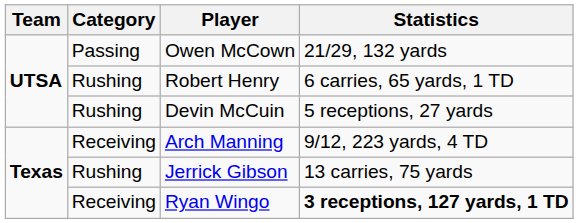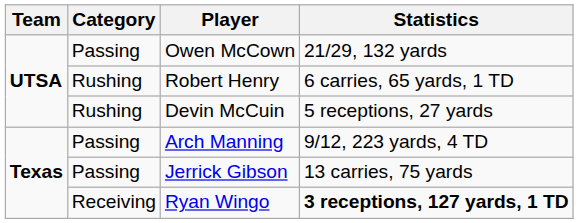Arch Manning | Category: Receiving -> Passing
Jerrick Gibson | Category: Rushing -> Passing
